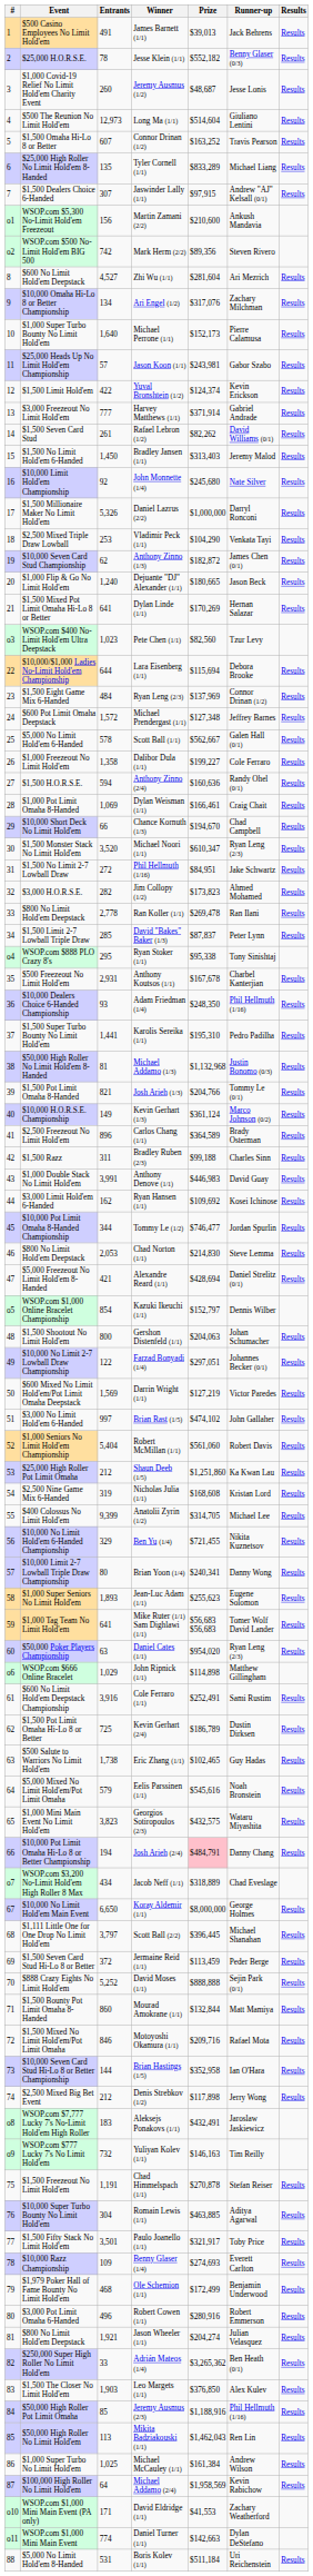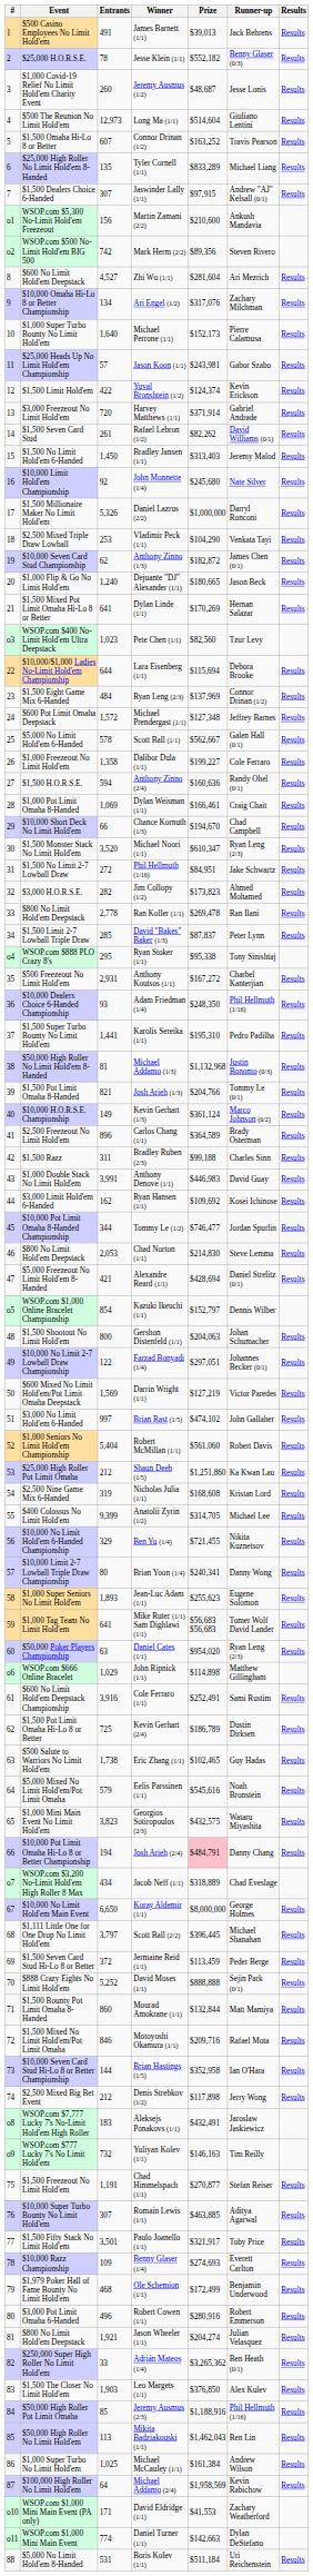Harvey Matthews (1/1) | Entrants: 777 -> 720
Anthony Koutsos (1/1) | Prize: $167,678 -> $167,272
Chad Himmelspach (1/1) | Prize: $270,878 -> $270,877
Romain Lewis (1/1) | Entrants: 304 -> 307
